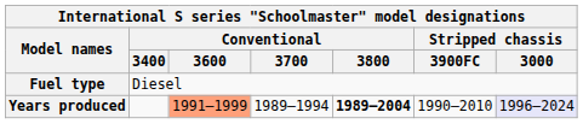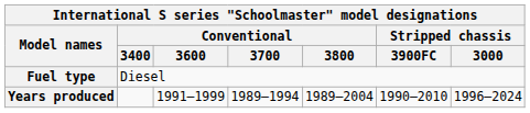Years produced | Conventional / 3600: lightsalmon background -> no background
Years produced | Conventional / 3800: bold -> normal
Years produced | Stripped chassis / 3000: lavender background -> no background
